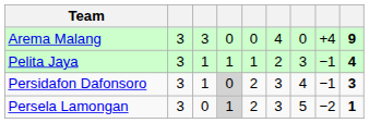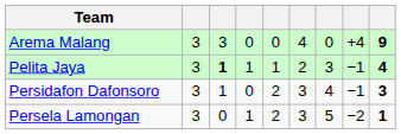Pelita Jaya | column 3: normal -> bold
Persidafon Dafonsoro | column 4: lightgrey background -> no background
Persela Lamongan | column 4: lightgrey background -> no background
